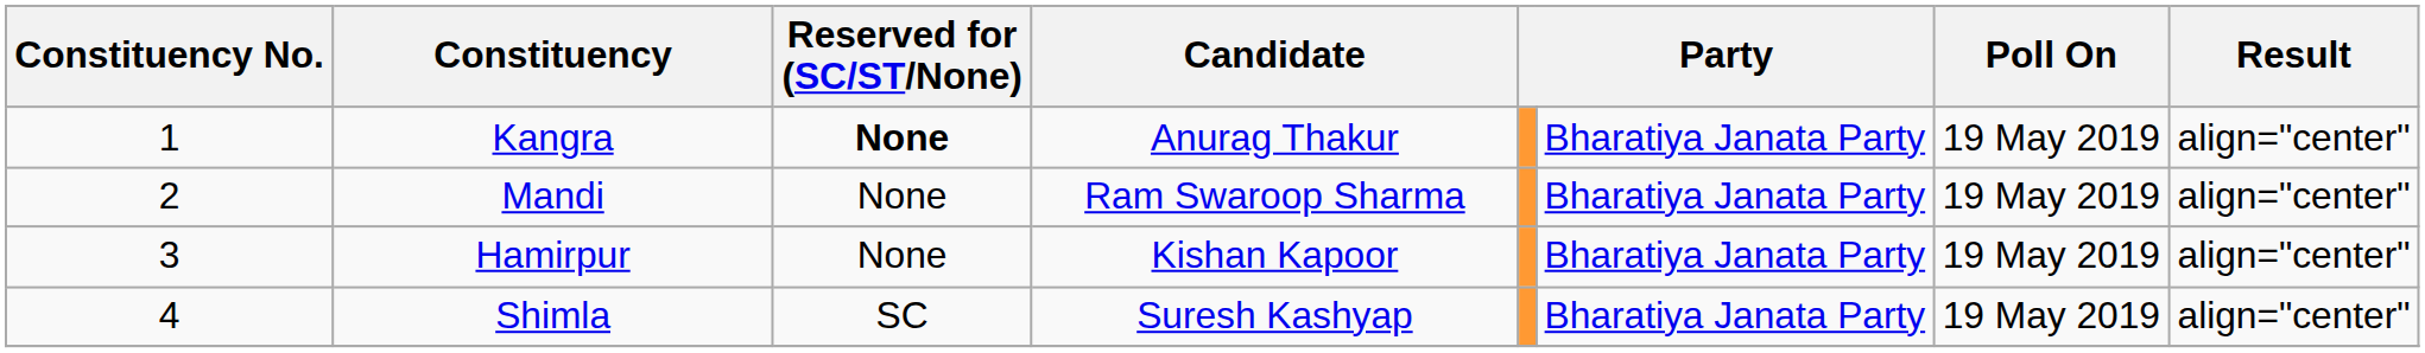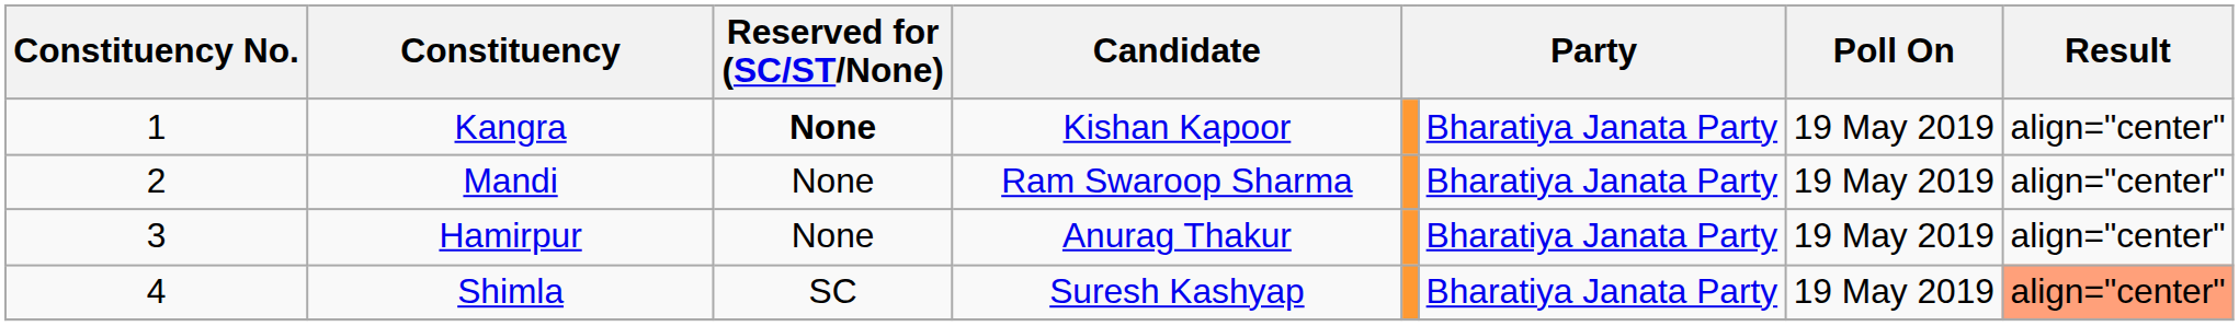Kangra | Candidate: Anurag Thakur -> Kishan Kapoor
Hamirpur | Candidate: Kishan Kapoor -> Anurag Thakur
Shimla | Result: no background -> lightsalmon background
